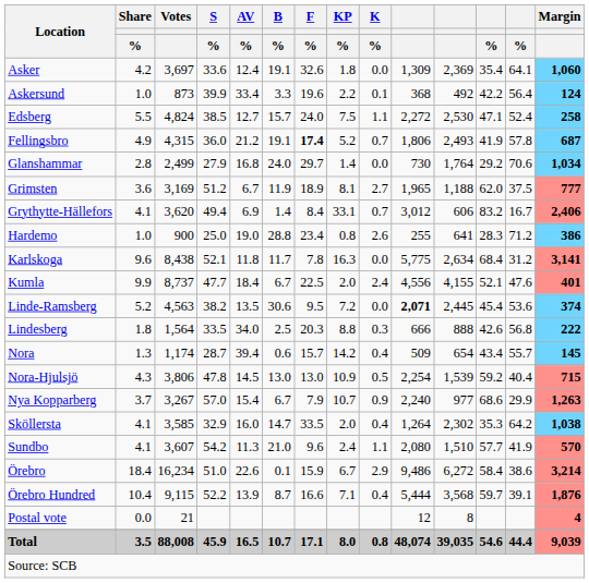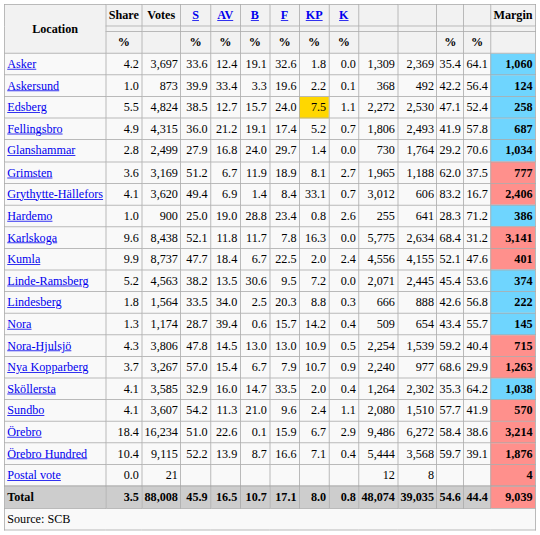Edsberg | KP / %: no background -> gold background
Fellingsbro | F / %: bold -> normal
Linde-Ramsberg | column 10: bold -> normal
